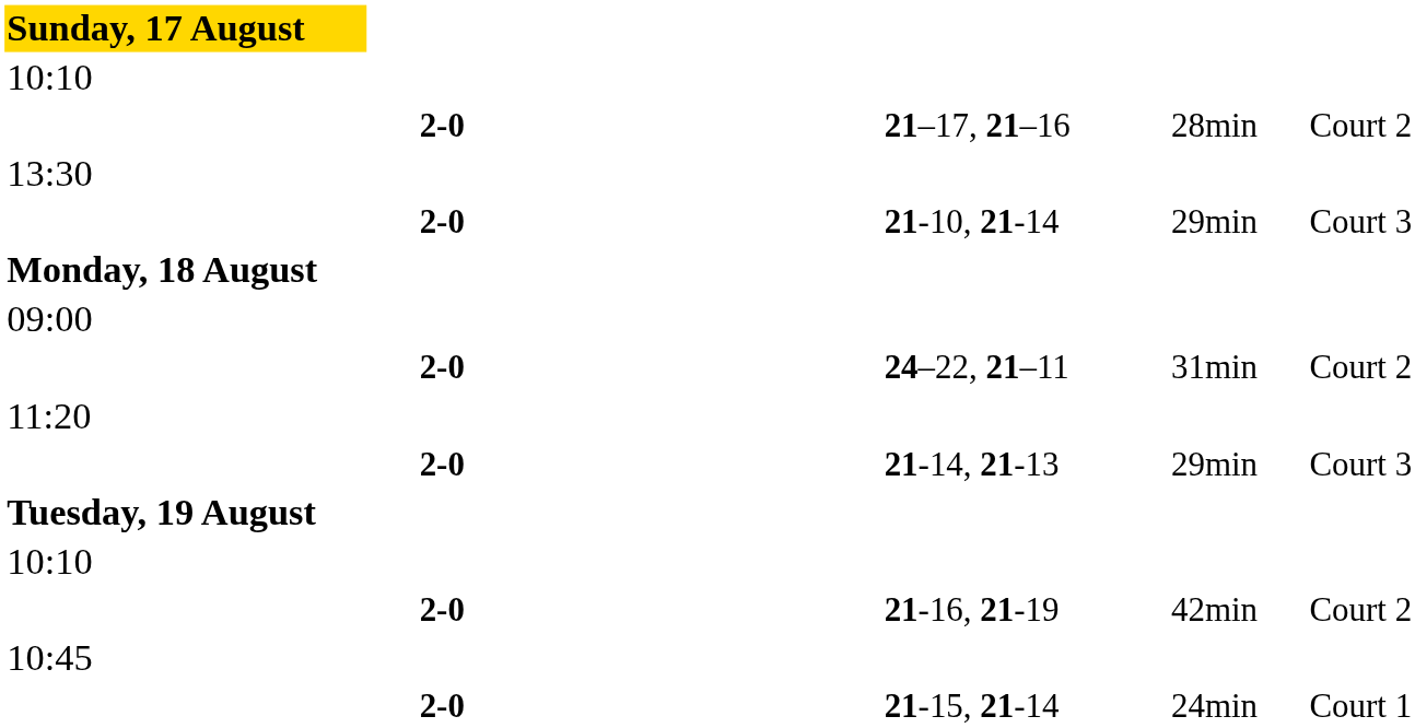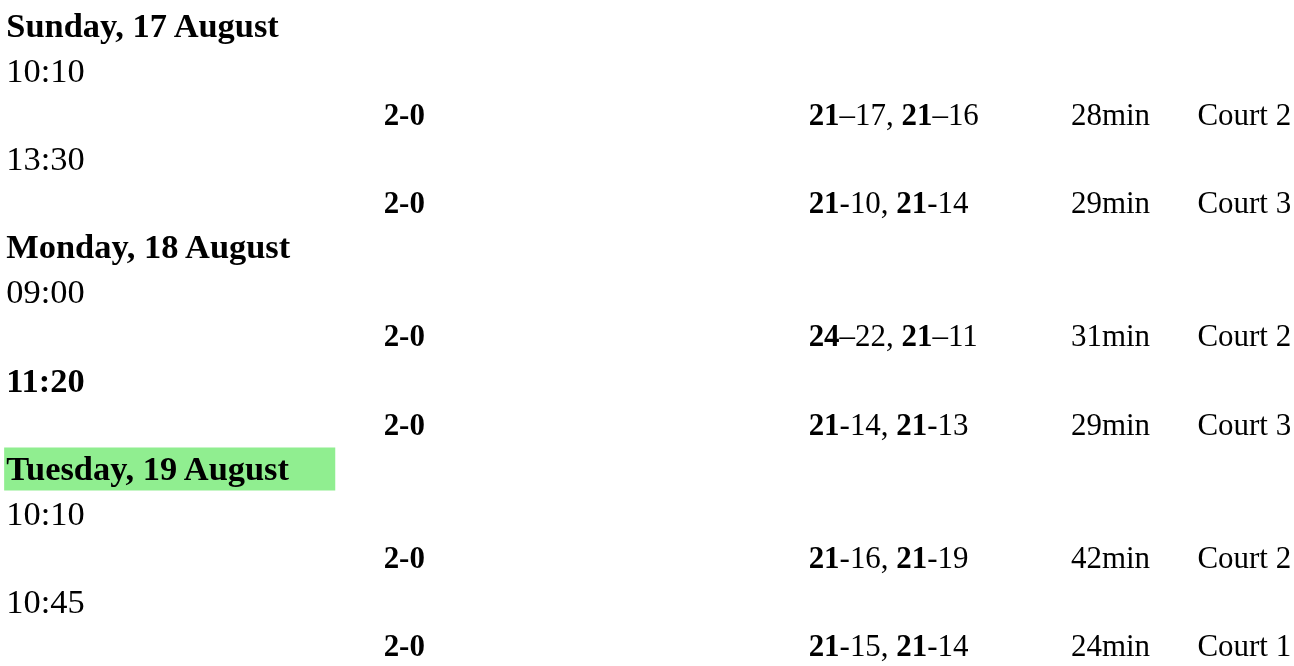Sunday, 17 August | column 1: gold background -> no background
11:20 | column 1: normal -> bold
Tuesday, 19 August | column 1: no background -> lightgreen background
